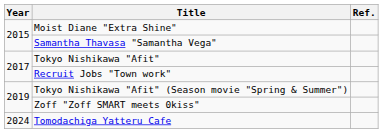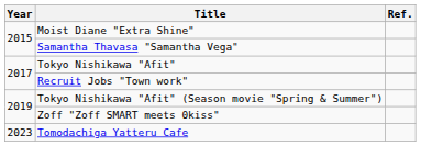Tomodachiga Yatteru Cafe | Year: 2024 -> 2023
